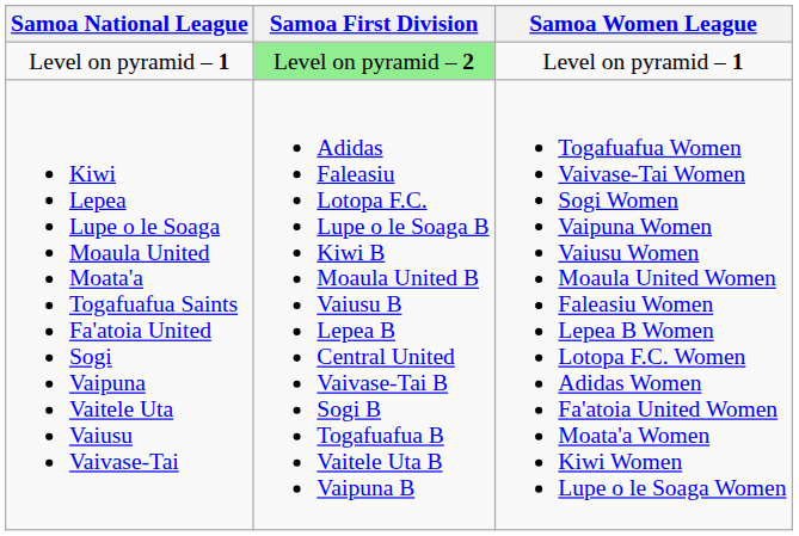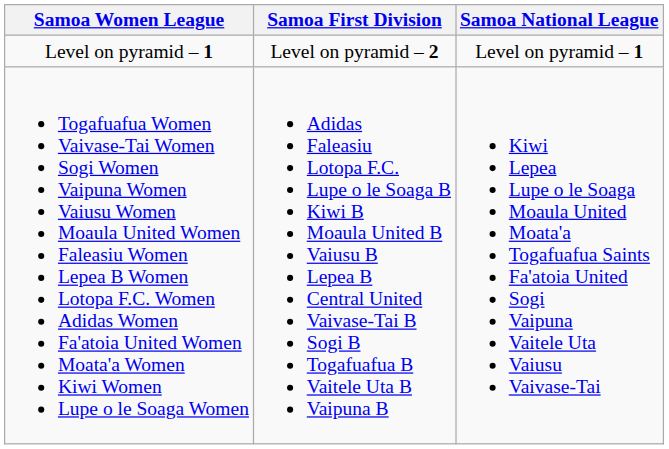columns swapped: Samoa National League <-> Samoa Women League
row 2 | Samoa First Division: lightgreen background -> no background
